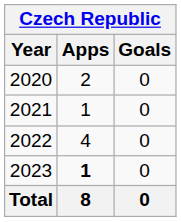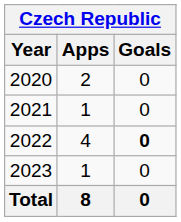2022 | Goals: normal -> bold
2023 | Apps: bold -> normal
